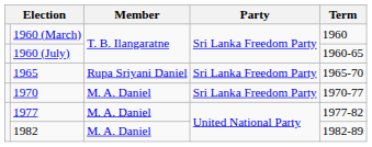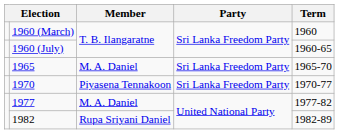1965 | Member: Rupa Sriyani Daniel -> M. A. Daniel
1970 | Member: M. A. Daniel -> Piyasena Tennakoon
1982 | Member: M. A. Daniel -> Rupa Sriyani Daniel
